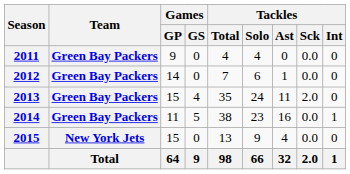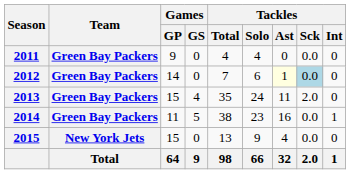2012 | Tackles / Ast: no background -> lightyellow background
2012 | Tackles / Sck: no background -> lightblue background
